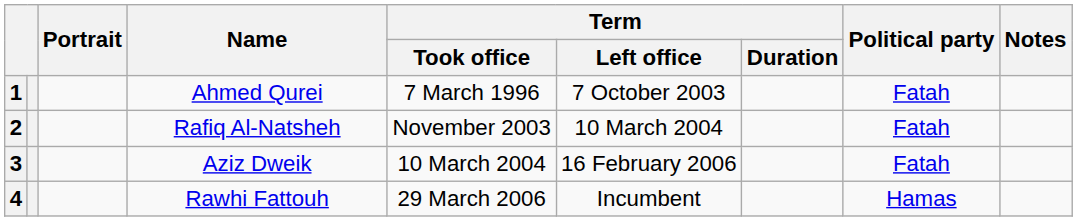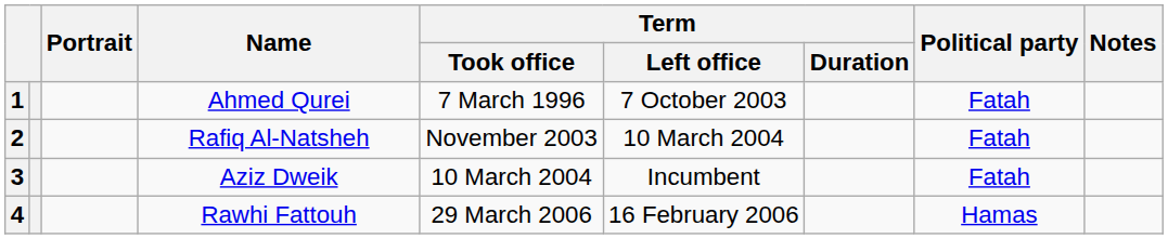3 | Term / Left office: 16 February 2006 -> Incumbent
4 | Term / Left office: Incumbent -> 16 February 2006
